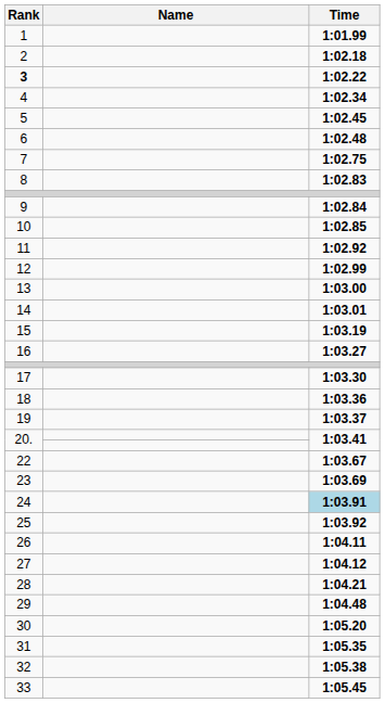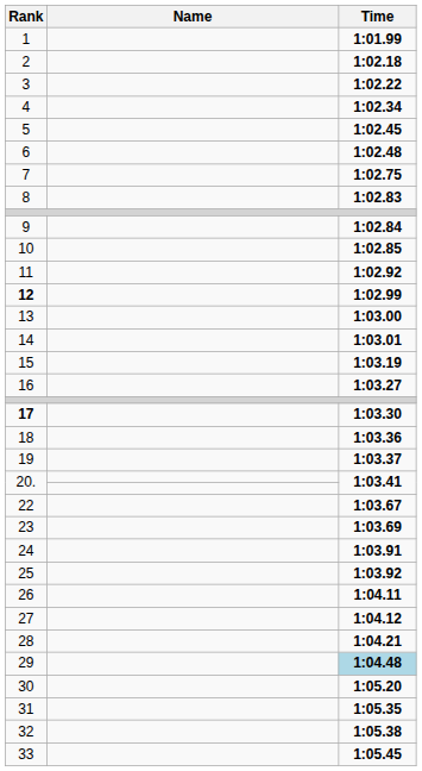3 | Rank: bold -> normal
12 | Rank: normal -> bold
17 | Rank: normal -> bold
24 | Time: lightblue background -> no background
29 | Time: no background -> lightblue background
